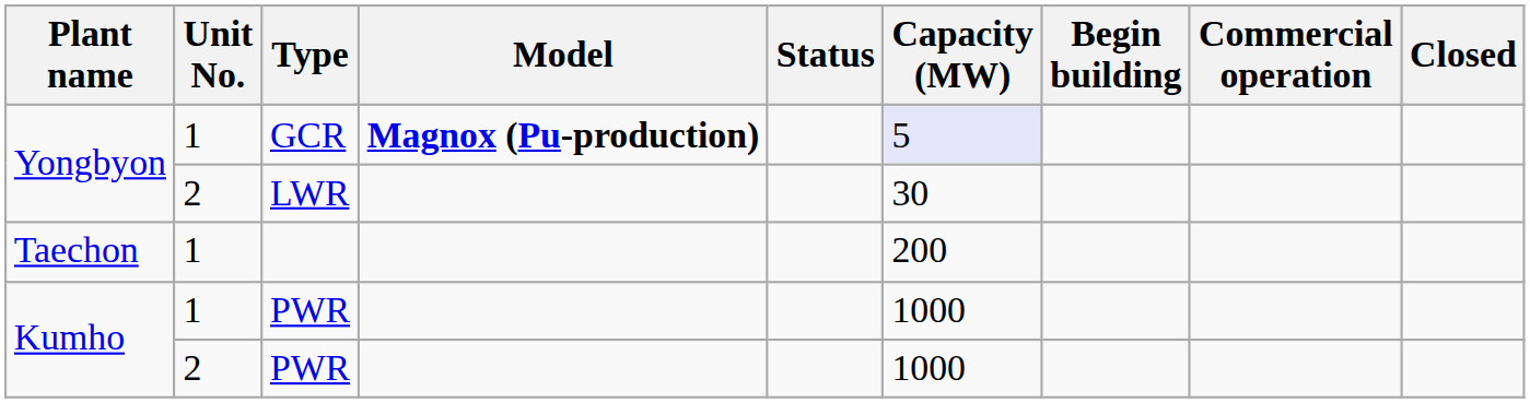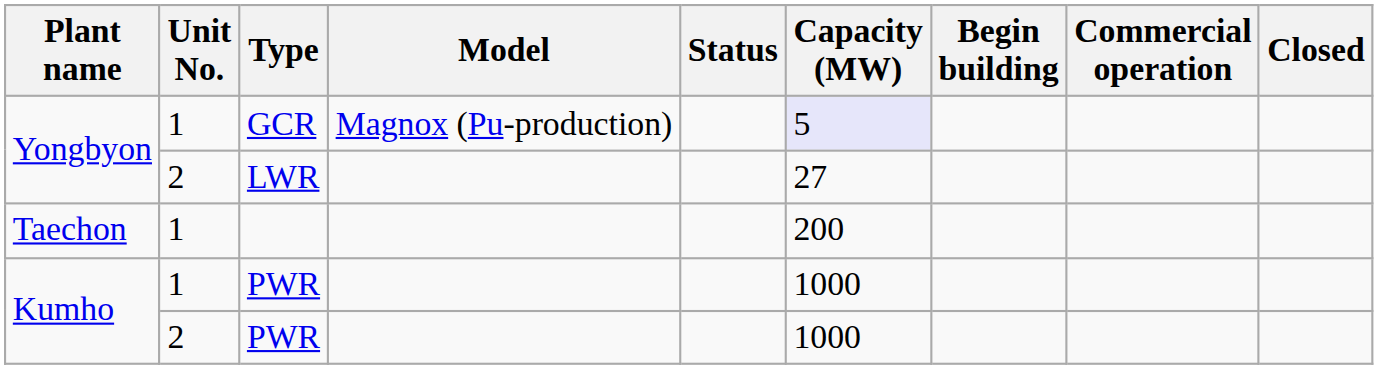GCR | Model: bold -> normal
LWR | Capacity (MW): 30 -> 27
